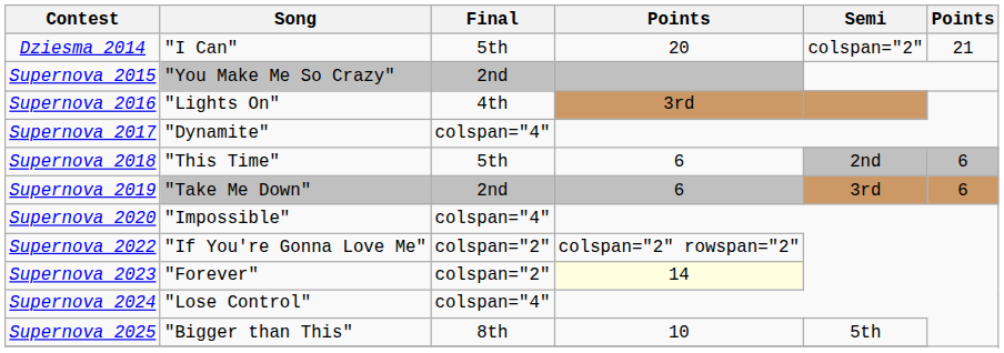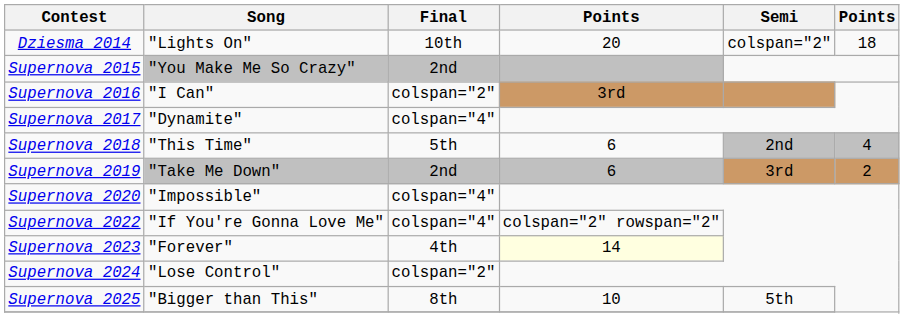Dziesma 2014 | Song: "I Can" -> "Lights On"
Dziesma 2014 | Final: 5th -> 10th
Dziesma 2014 | column 6: 21 -> 18
Supernova 2016 | Song: "Lights On" -> "I Can"
Supernova 2016 | Final: 4th -> colspan="2"
Supernova 2018 | column 6: 6 -> 4
Supernova 2019 | column 6: 6 -> 2
Supernova 2022 | Final: colspan="2" -> colspan="4"
Supernova 2023 | Final: colspan="2" -> 4th
Supernova 2024 | Final: colspan="4" -> colspan="2"
